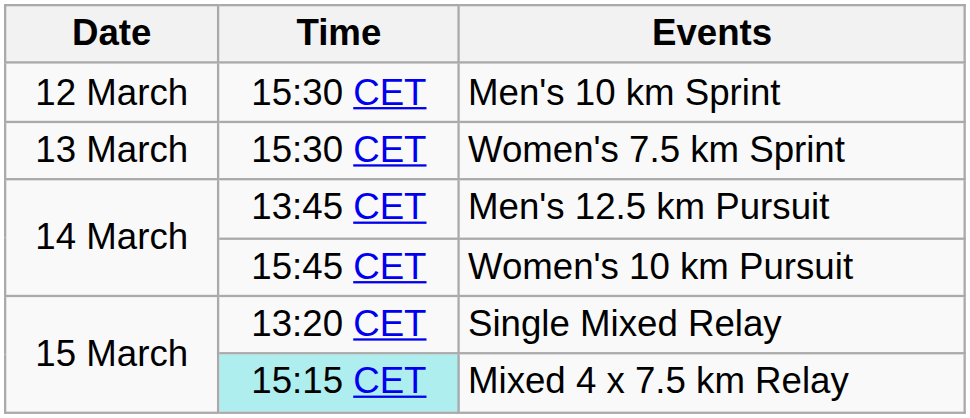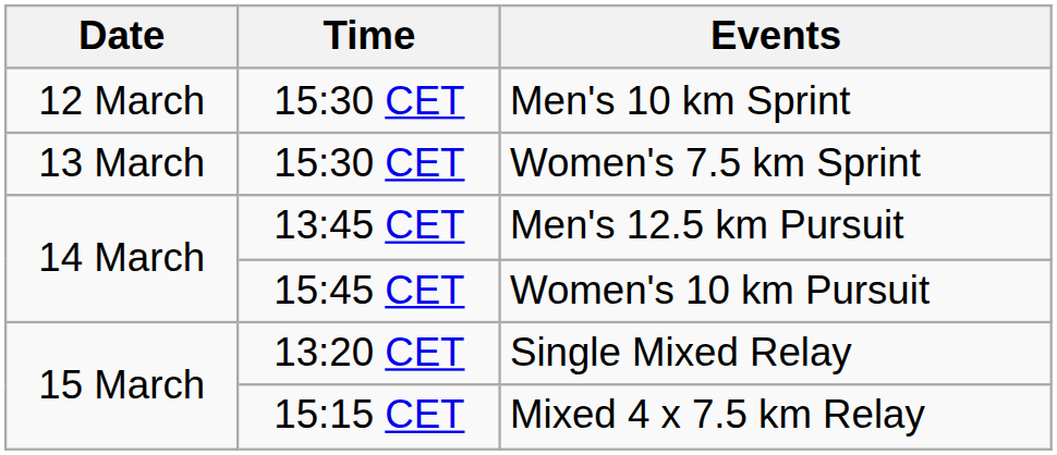Mixed 4 x 7.5 km Relay | Time: paleturquoise background -> no background
